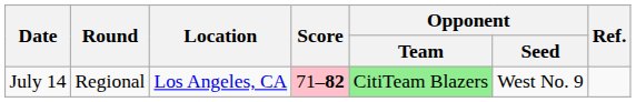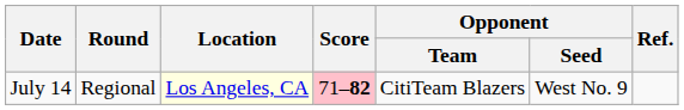July 14 | Location: no background -> lightyellow background
July 14 | Opponent / Team: lightgreen background -> no background
